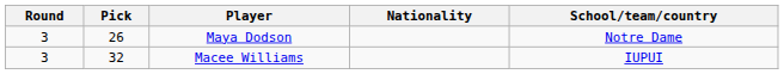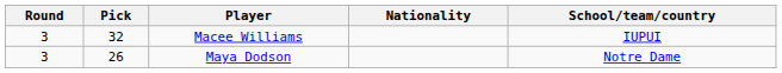rows swapped: Maya Dodson <-> Macee Williams
